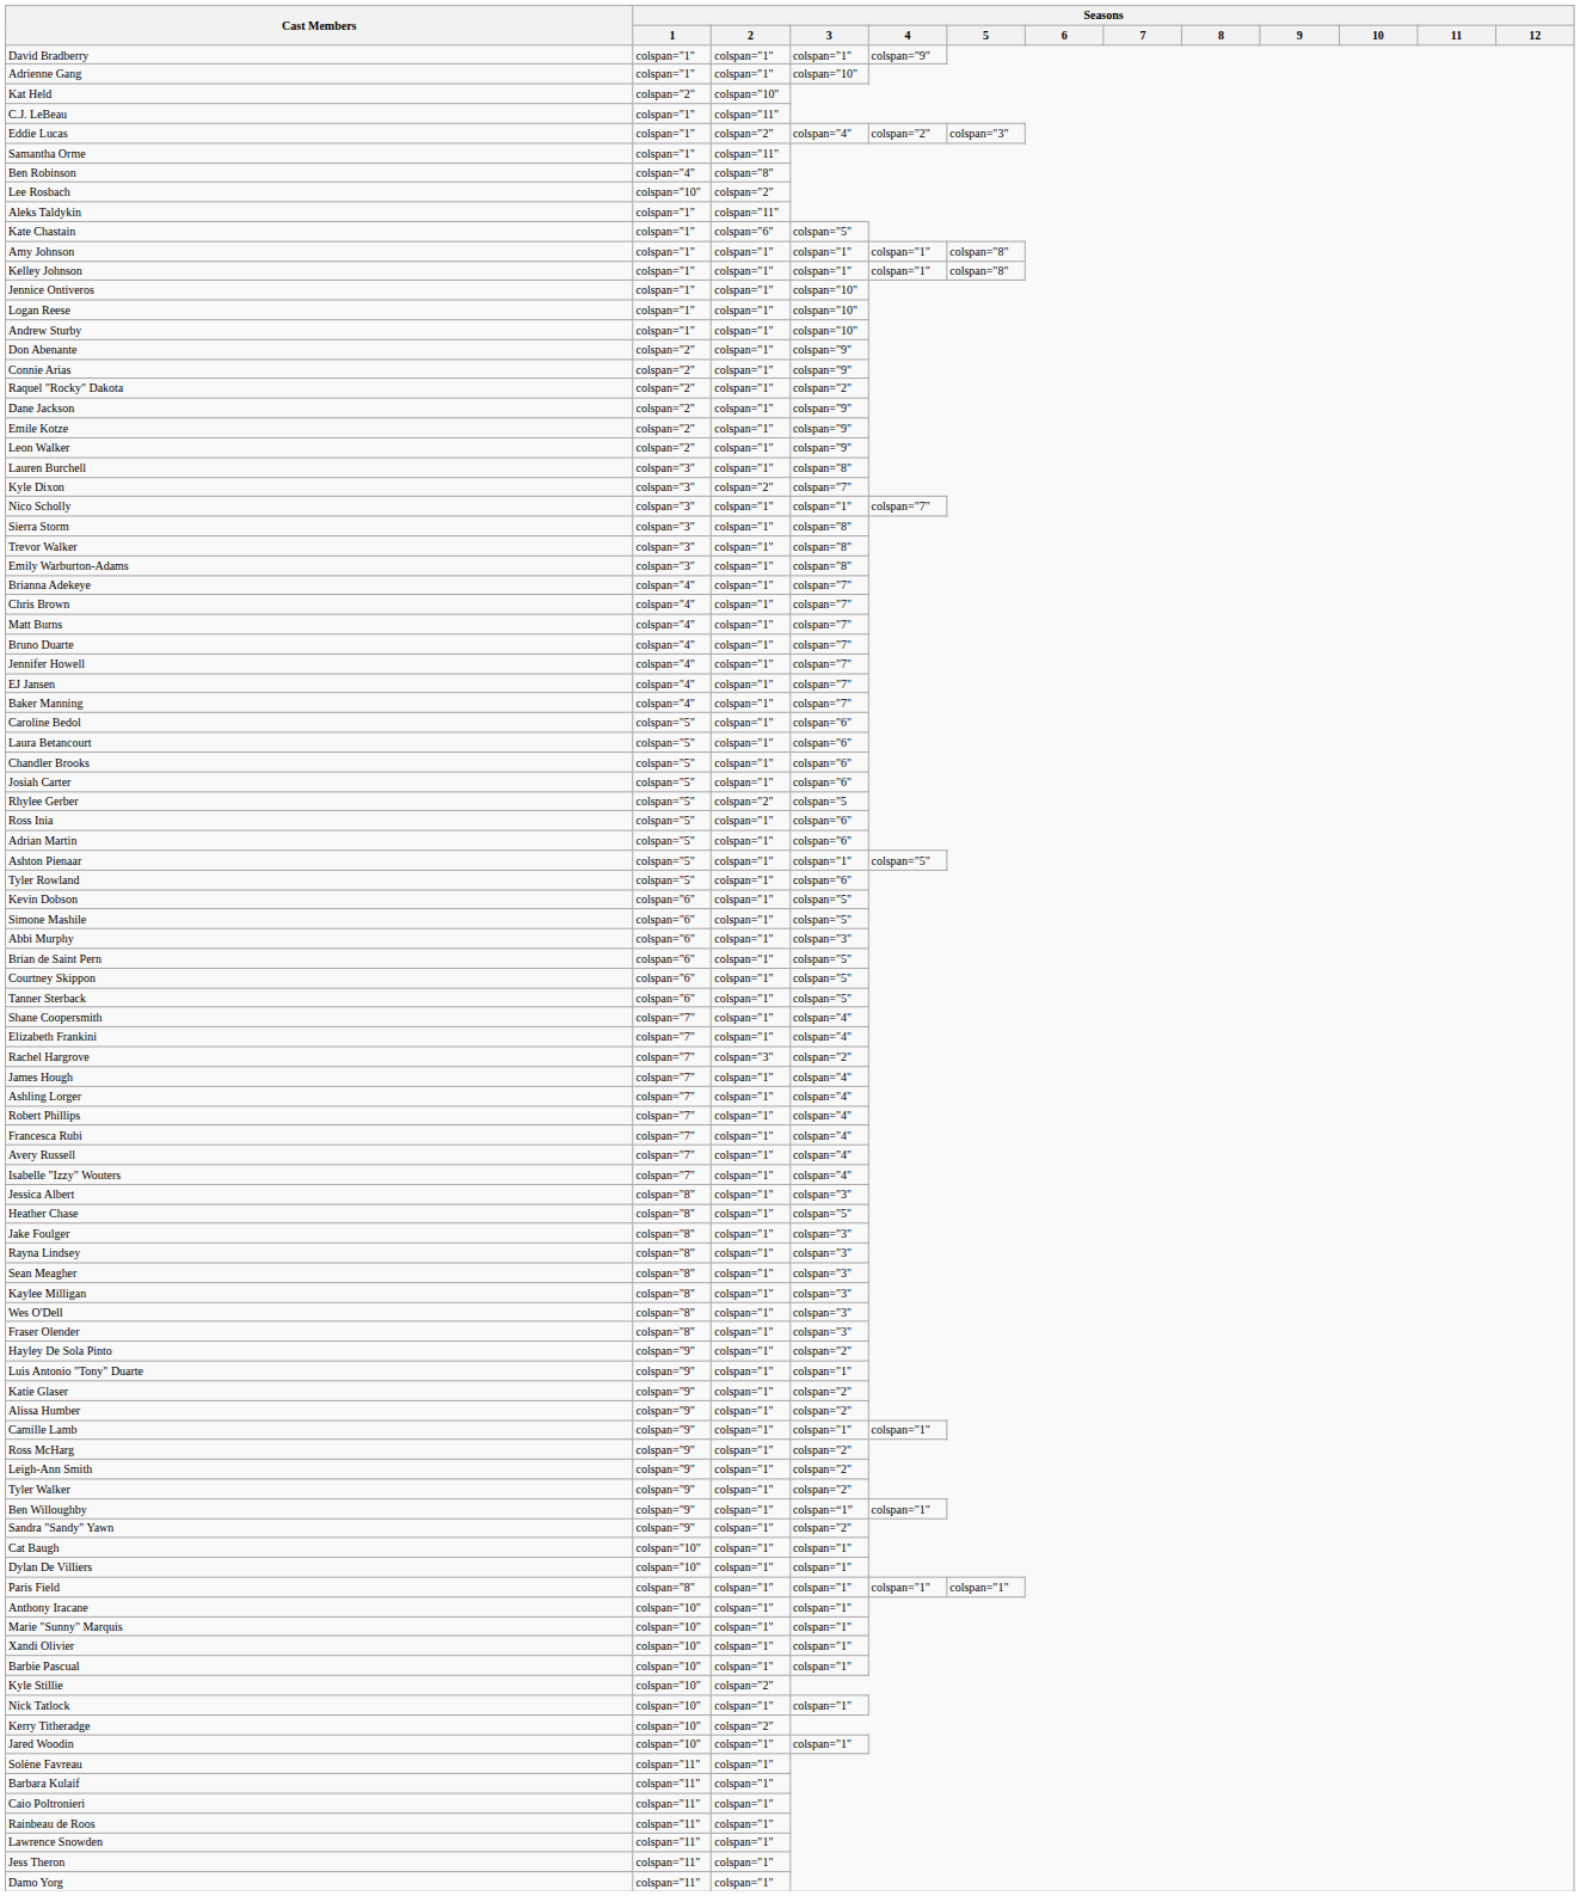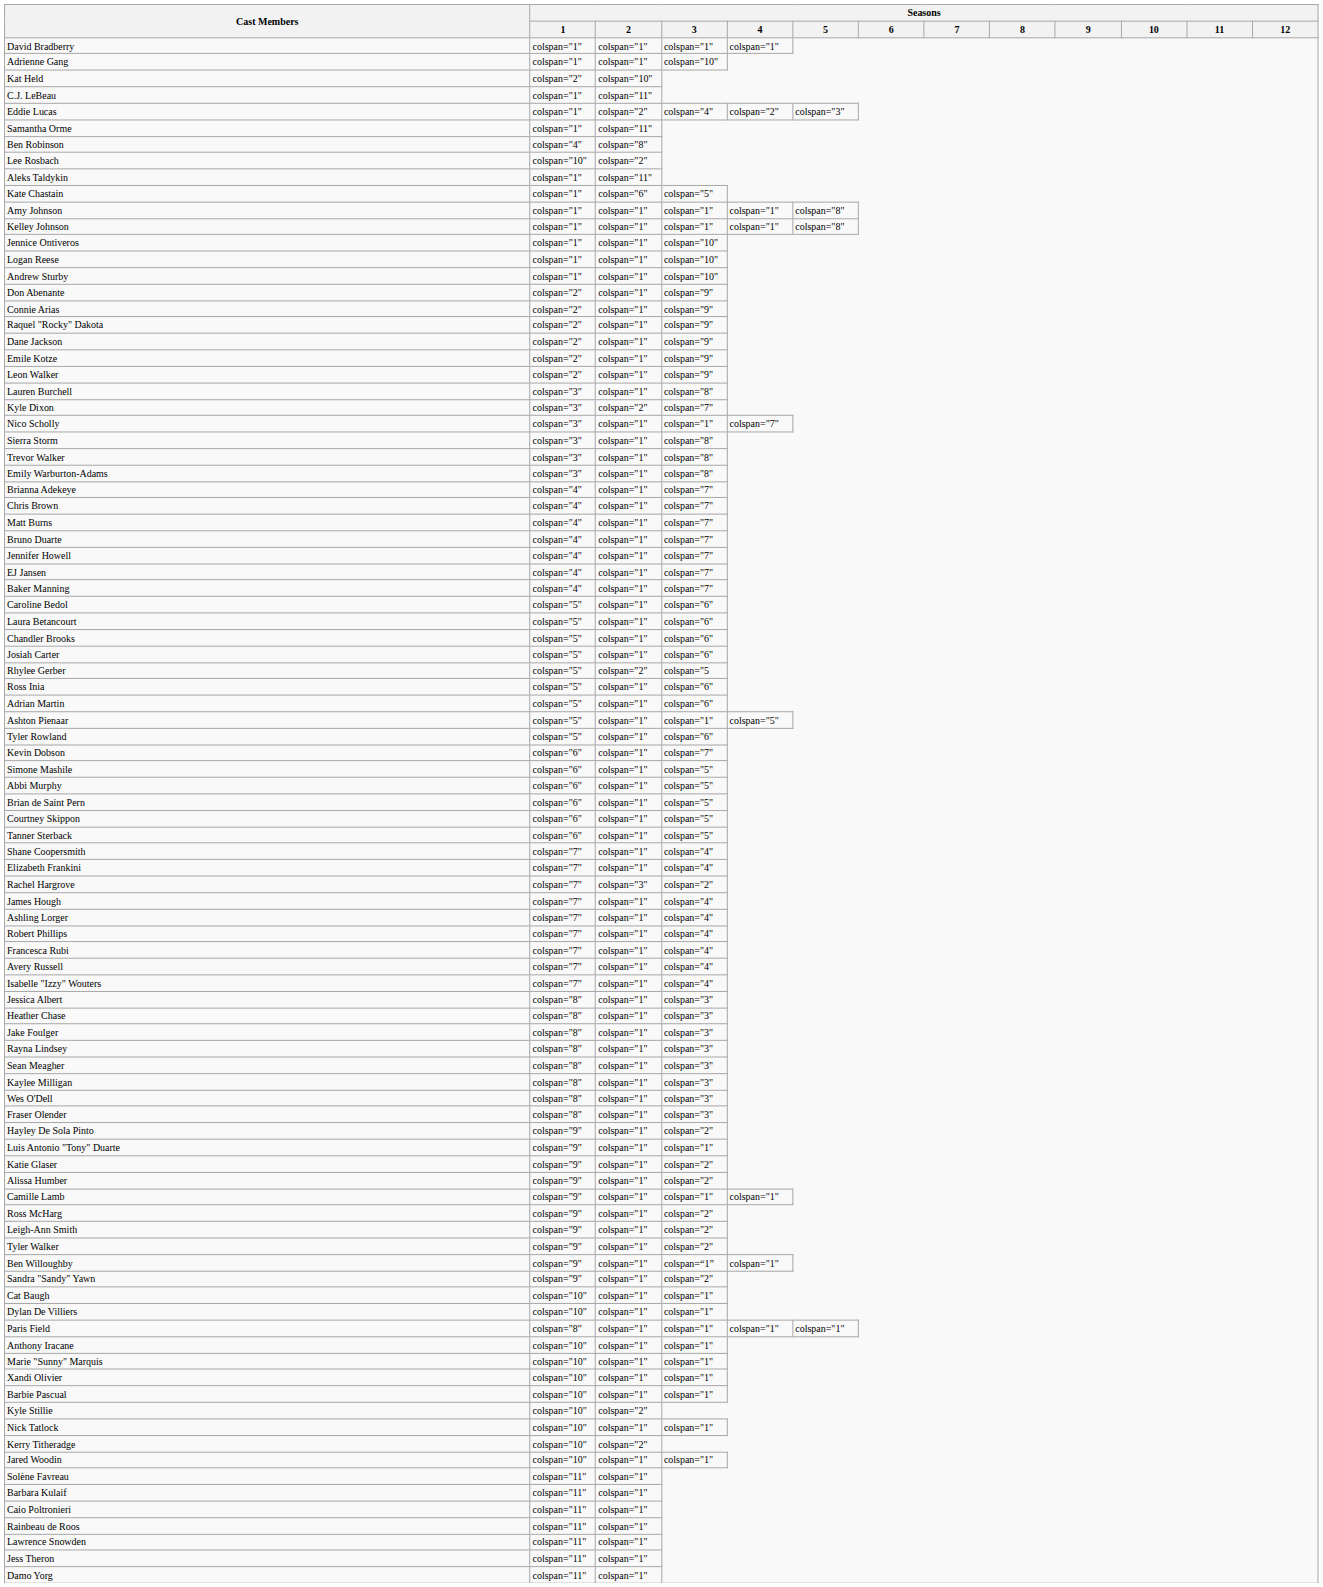David Bradberry | Seasons / 4: colspan="9" -> colspan="1"
Raquel "Rocky" Dakota | Seasons / 3: colspan="2" -> colspan="9"
Kevin Dobson | Seasons / 3: colspan="5" -> colspan="7"
Abbi Murphy | Seasons / 3: colspan="3" -> colspan="5"
Heather Chase | Seasons / 3: colspan="5" -> colspan="3"
